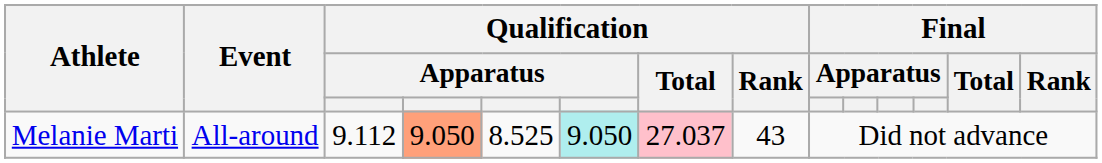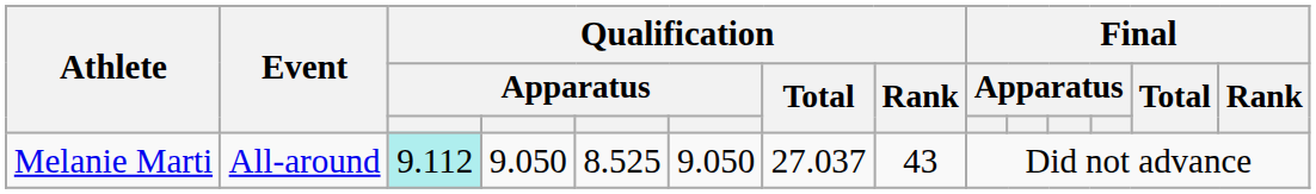row 4 | column 3: no background -> paleturquoise background
row 4 | column 4: lightsalmon background -> no background
row 4 | column 6: paleturquoise background -> no background
row 4 | Qualification / Total: pink background -> no background
